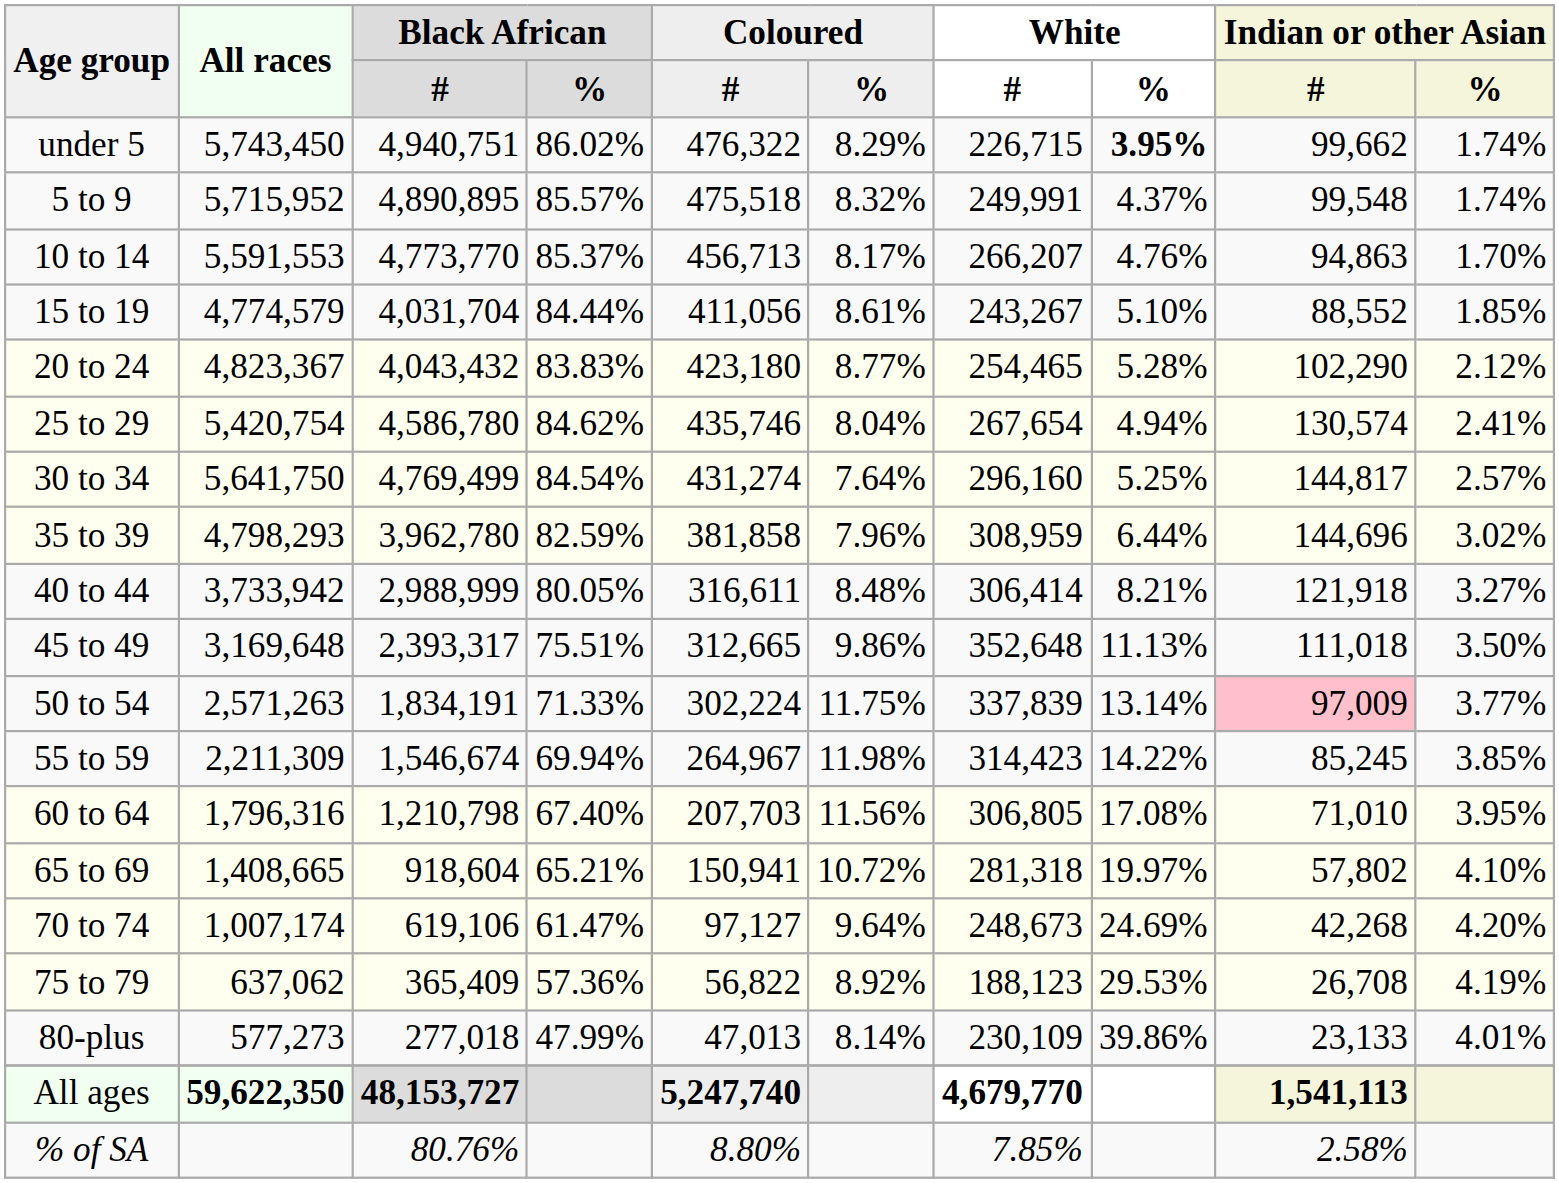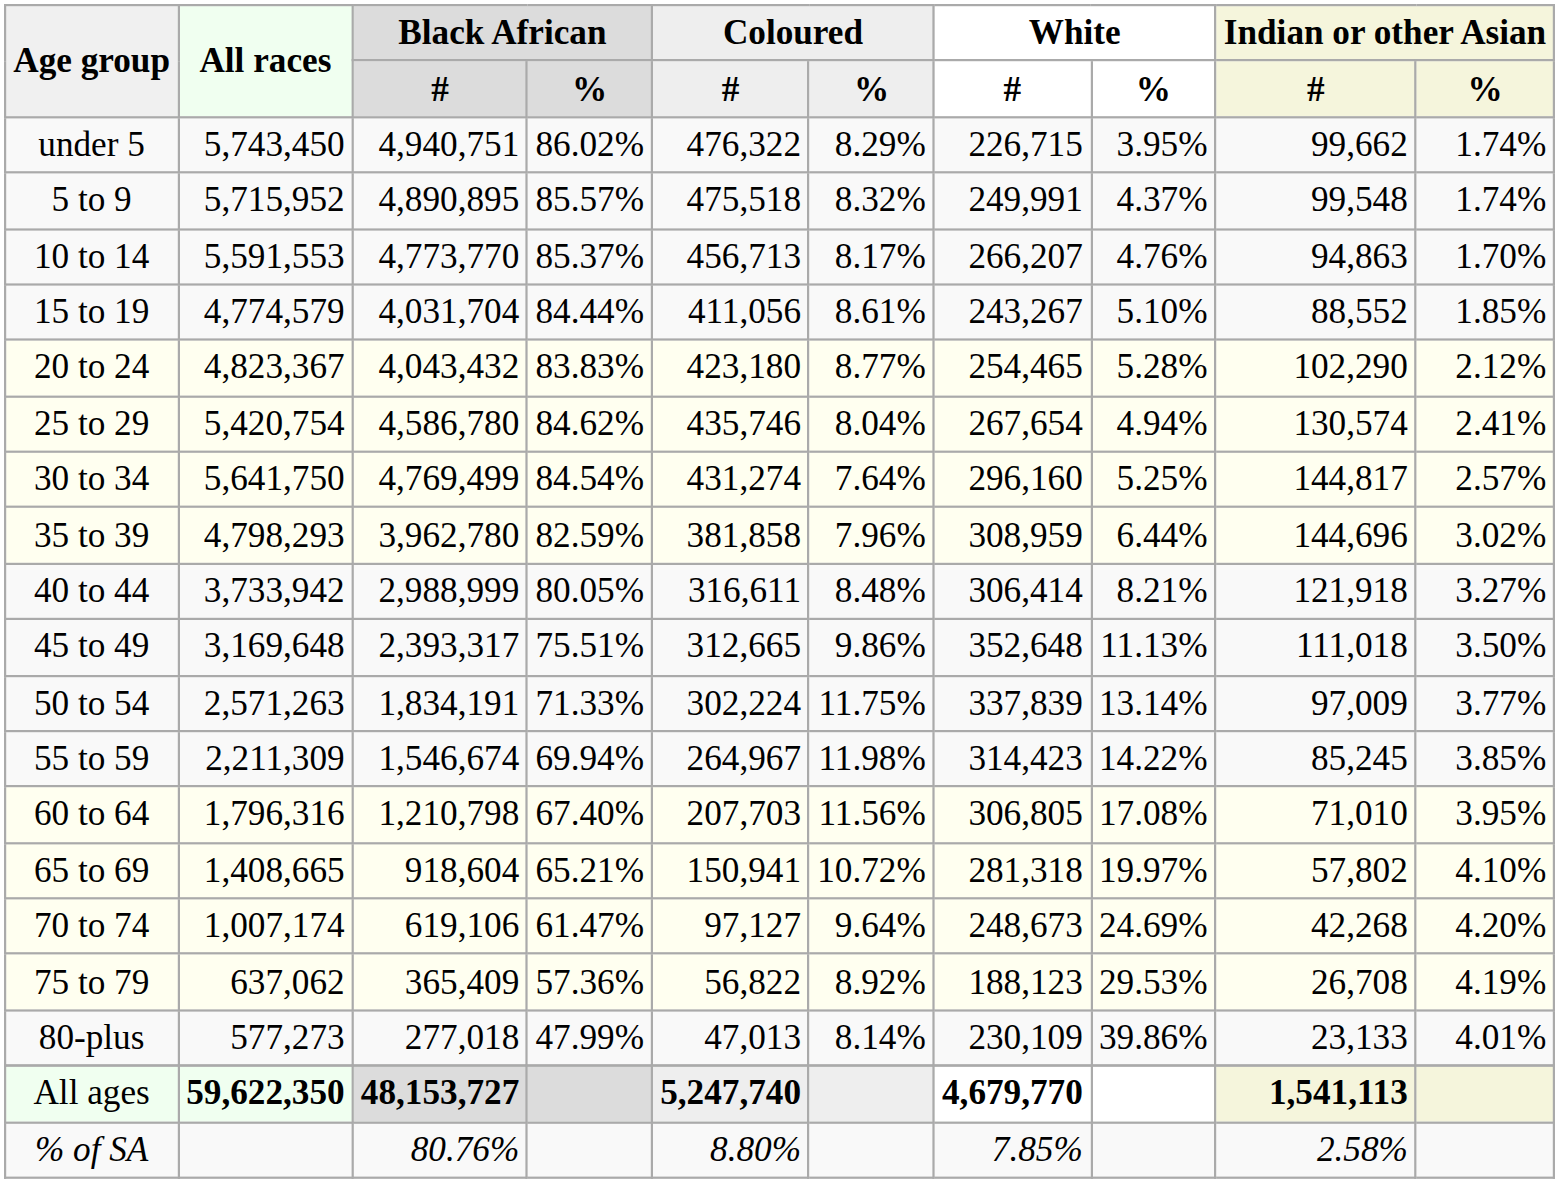under 5 | White / %: bold -> normal
50 to 54 | Indian or other Asian / #: pink background -> no background
